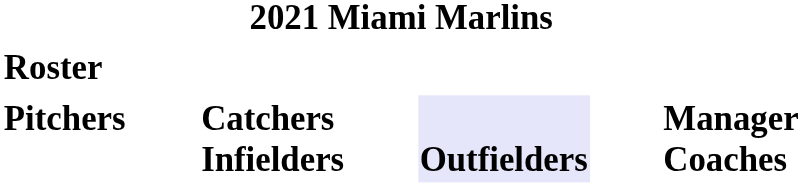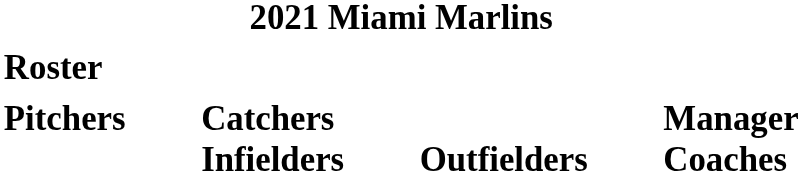Pitchers | column 3: lavender background -> no background
